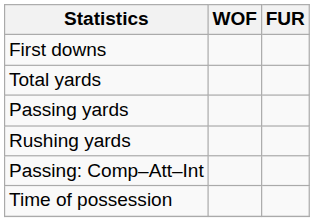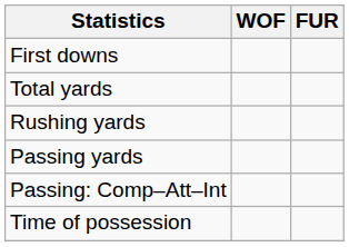rows swapped: Rushing yards <-> Passing yards
